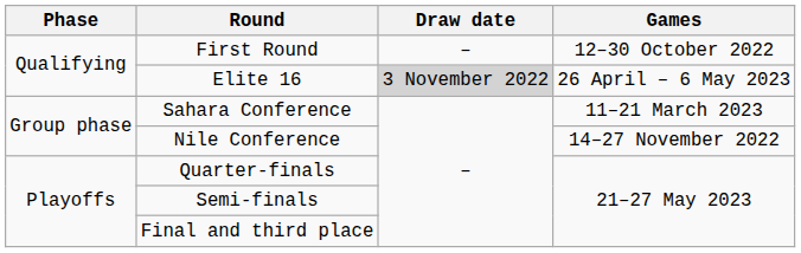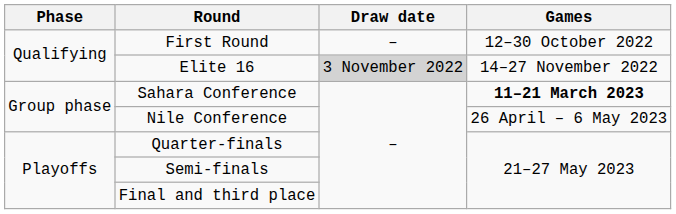Elite 16 | Games: 26 April – 6 May 2023 -> 14–27 November 2022
Sahara Conference | Games: normal -> bold
Nile Conference | Games: 14–27 November 2022 -> 26 April – 6 May 2023
